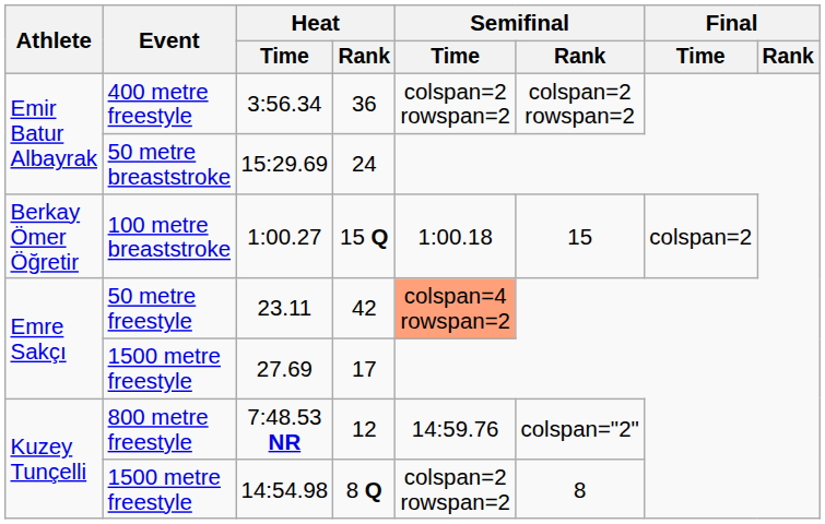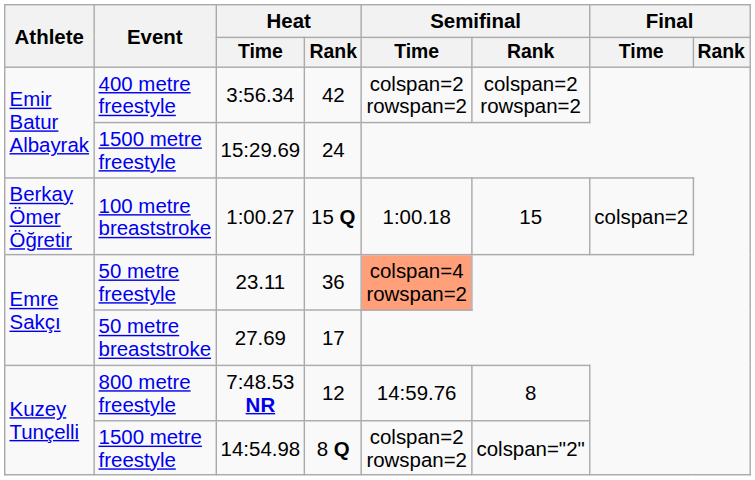3:56.34 | Heat / Rank: 36 -> 42
15:29.69 | Event: 50 metre breaststroke -> 1500 metre freestyle
23.11 | Heat / Rank: 42 -> 36
27.69 | Event: 1500 metre freestyle -> 50 metre breaststroke
7:48.53 NR | Semifinal / Rank: colspan="2" -> 8
14:54.98 | Semifinal / Rank: 8 -> colspan="2"
